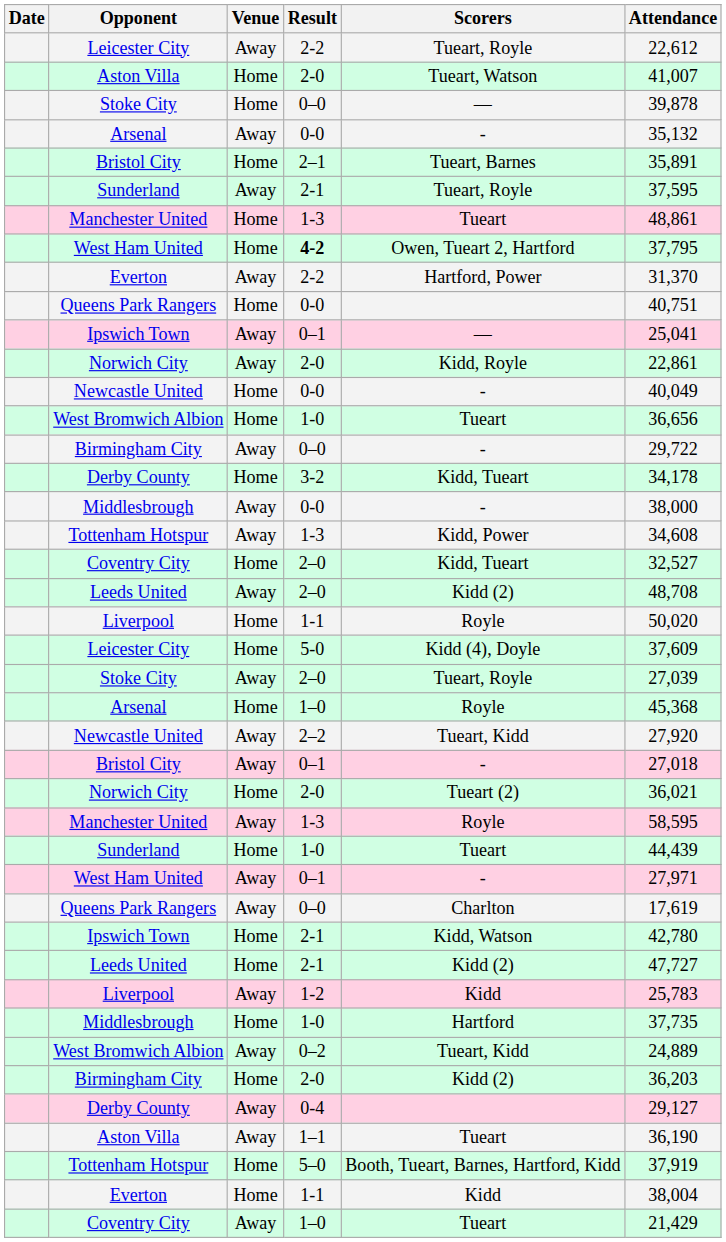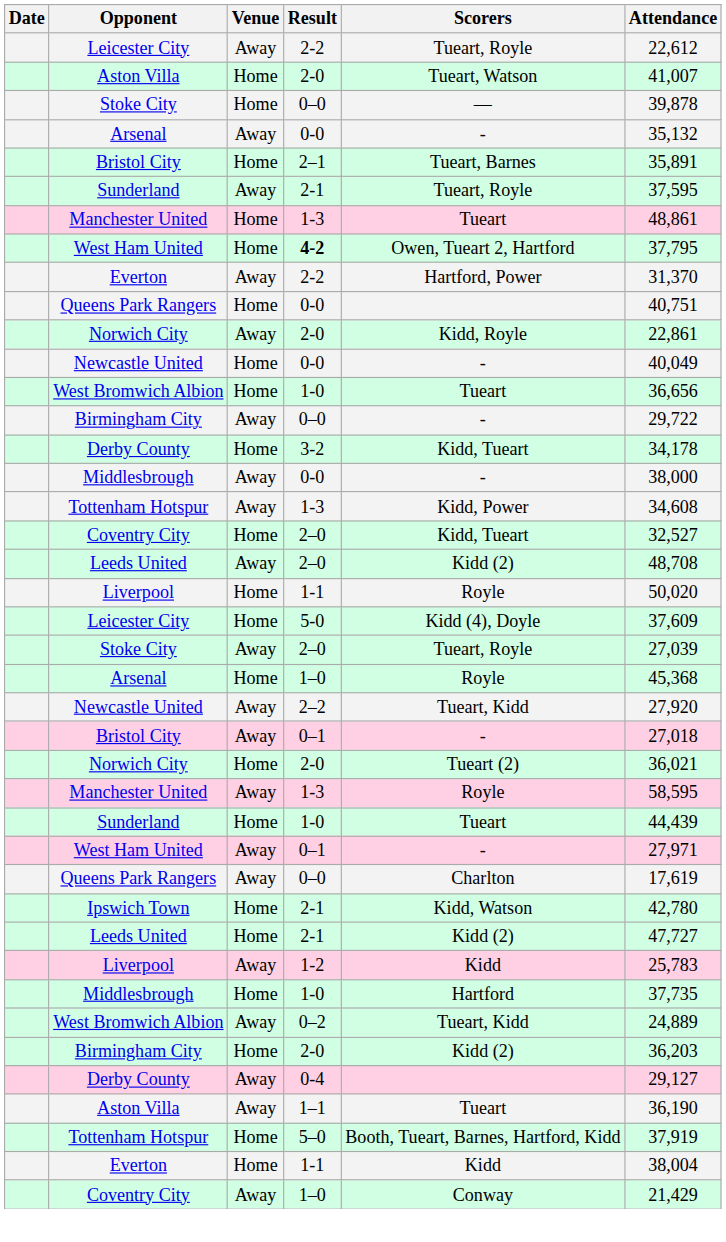- row: Ipswich Town | Away | 0–1 | — | 25,041
Coventry City / Away | Scorers: Tueart -> Conway
